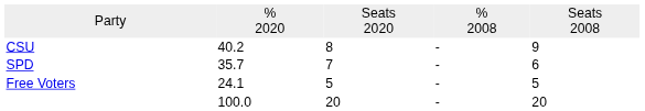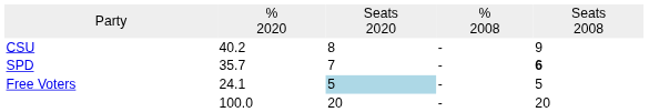SPD | column 5: normal -> bold
Free Voters | column 3: no background -> lightblue background
